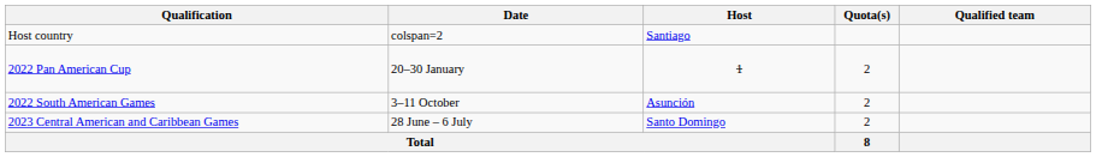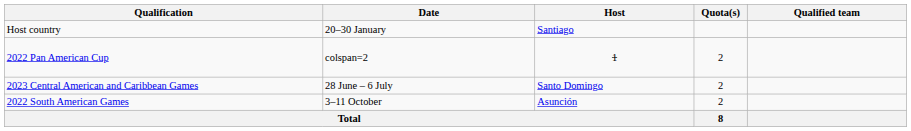Host country | Date: colspan=2 -> 20–30 January
2022 Pan American Cup | Date: 20–30 January -> colspan=2
rows swapped: 2022 South American Games <-> 2023 Central American and Caribbean Games
